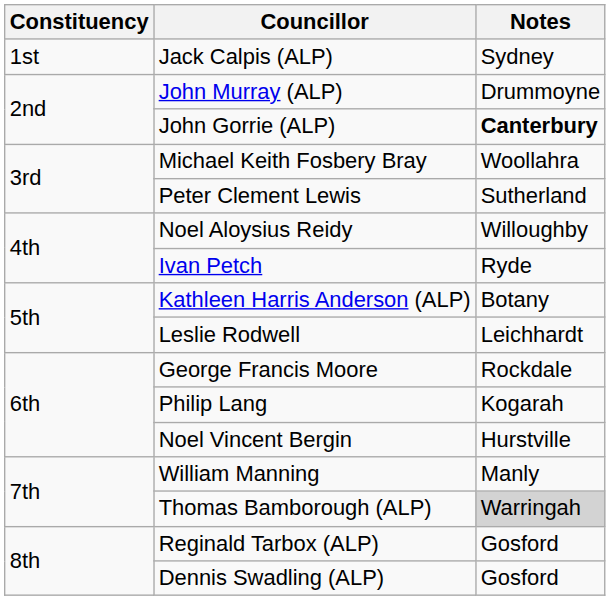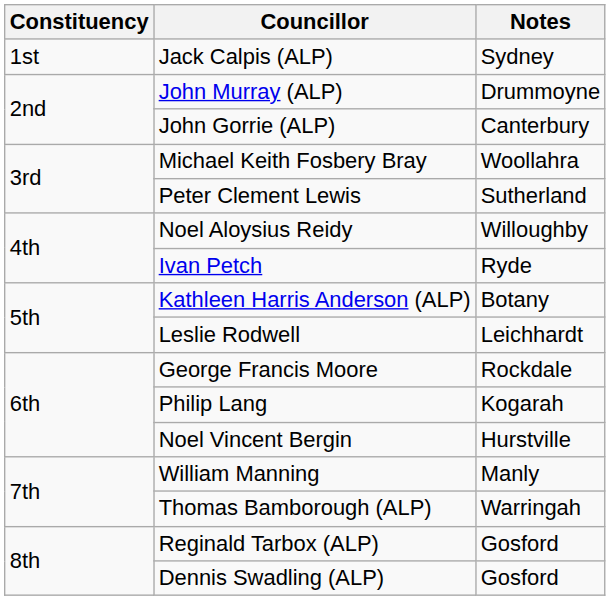John Gorrie (ALP) | Notes: bold -> normal
Thomas Bamborough (ALP) | Notes: lightgrey background -> no background
